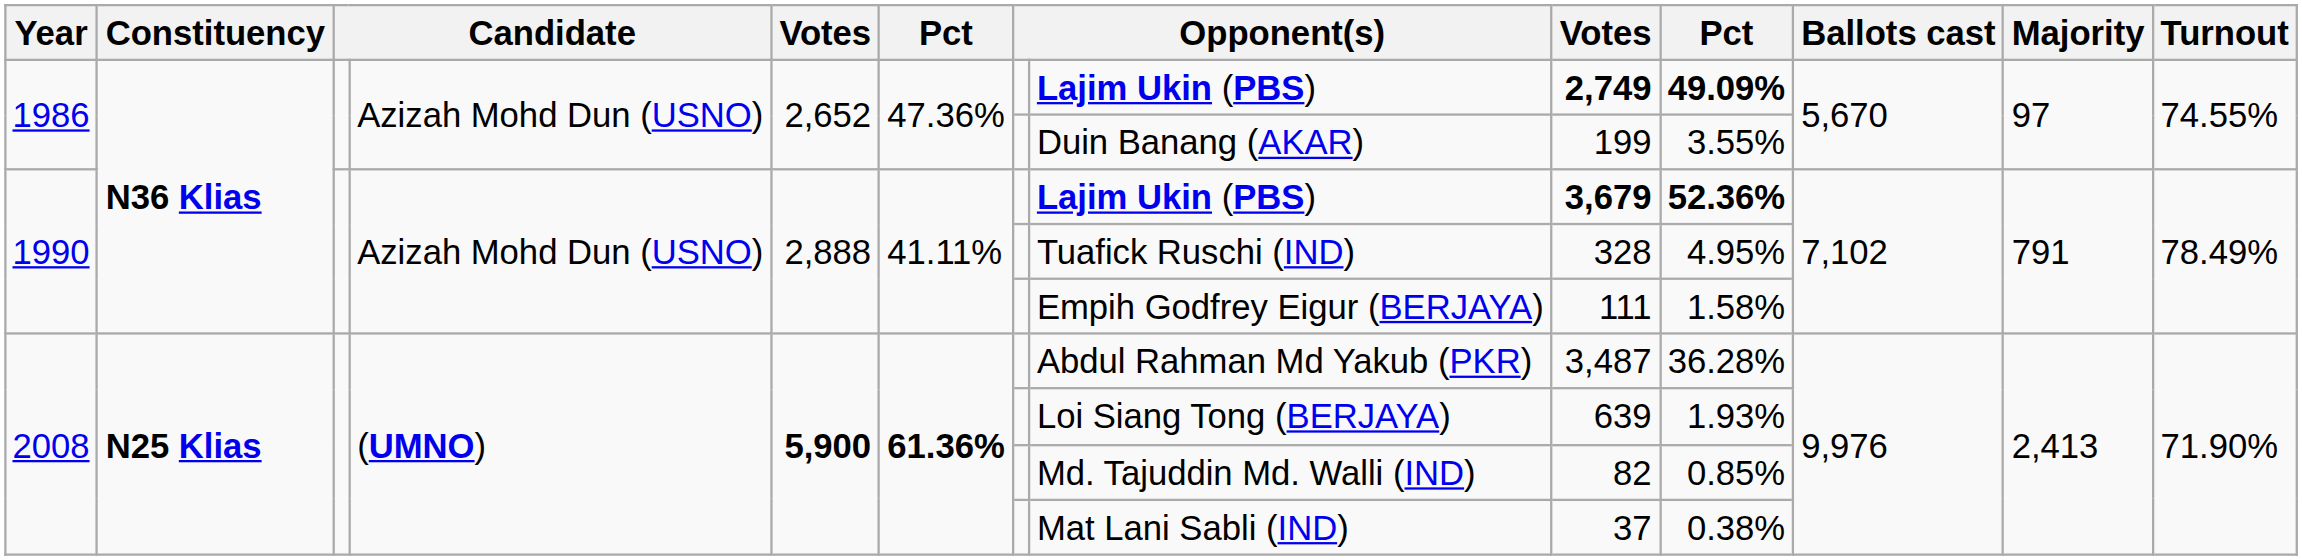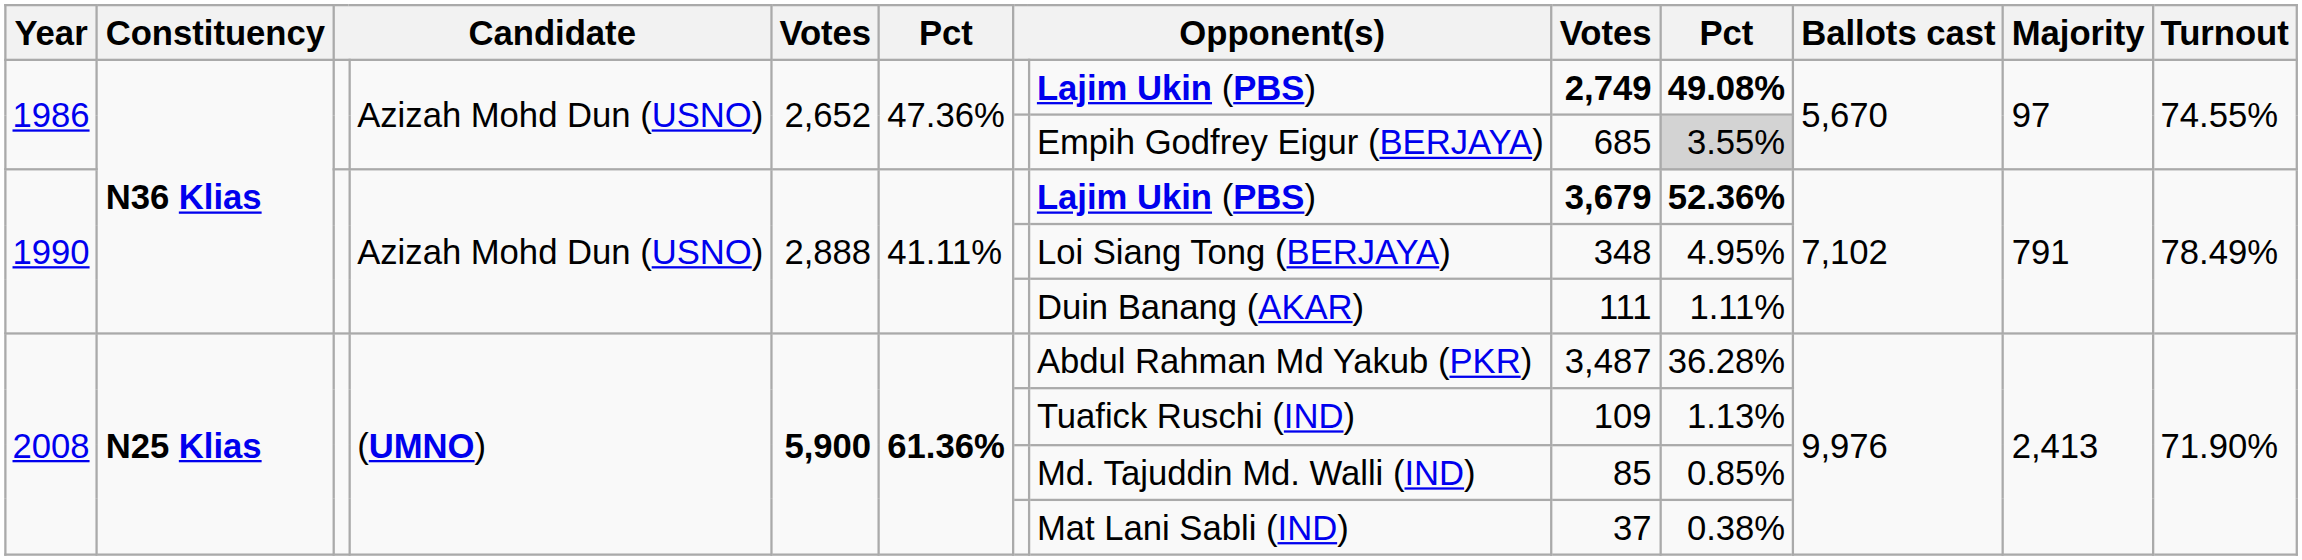row 2 | column 10: 49.09% -> 49.08%
row 3 | column 8: Duin Banang (AKAR) -> Empih Godfrey Eigur (BERJAYA)
row 3 | column 9: 199 -> 685
row 3 | column 10: no background -> lightgrey background
row 5 | column 8: Tuafick Ruschi (IND) -> Loi Siang Tong (BERJAYA)
row 5 | column 9: 328 -> 348
row 6 | column 8: Empih Godfrey Eigur (BERJAYA) -> Duin Banang (AKAR)
row 6 | column 10: 1.58% -> 1.11%
row 8 | column 8: Loi Siang Tong (BERJAYA) -> Tuafick Ruschi (IND)
row 8 | column 9: 639 -> 109
row 8 | column 10: 1.93% -> 1.13%
row 9 | column 9: 82 -> 85
